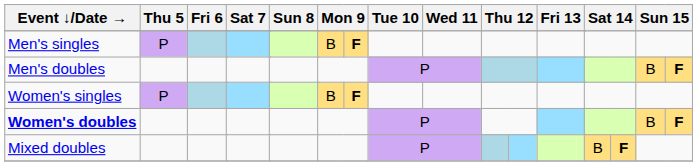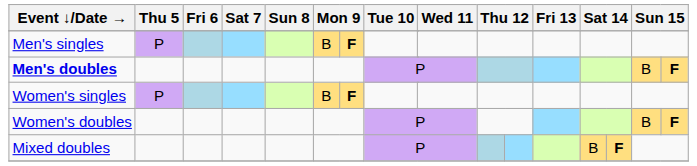Men's doubles | Event ↓/Date →: normal -> bold
Women's doubles | Event ↓/Date →: bold -> normal
